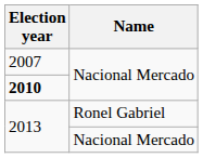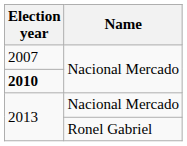row 4 | Name: Ronel Gabriel -> Nacional Mercado
row 5 | Name: Nacional Mercado -> Ronel Gabriel
